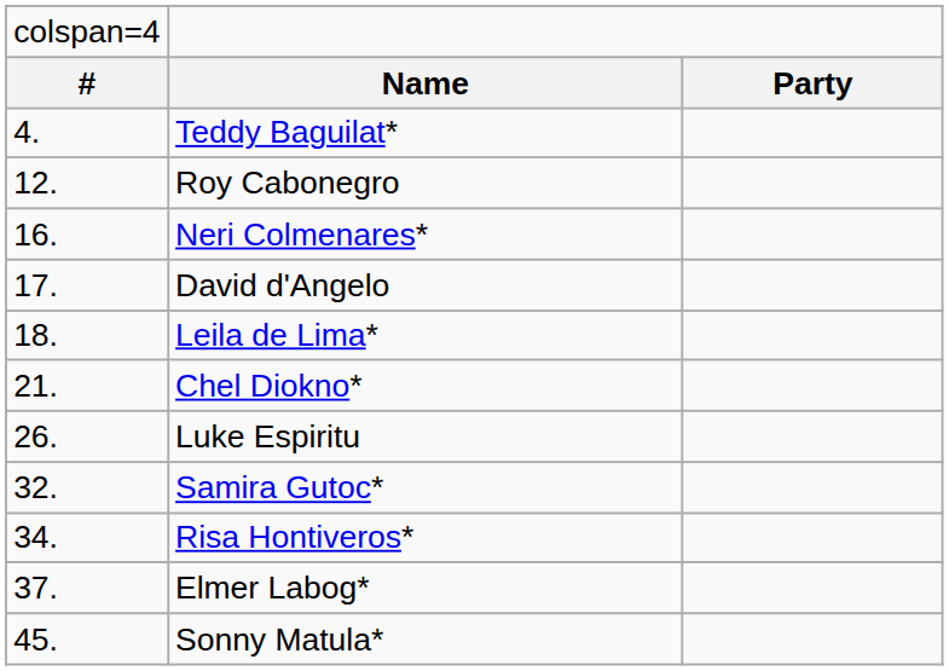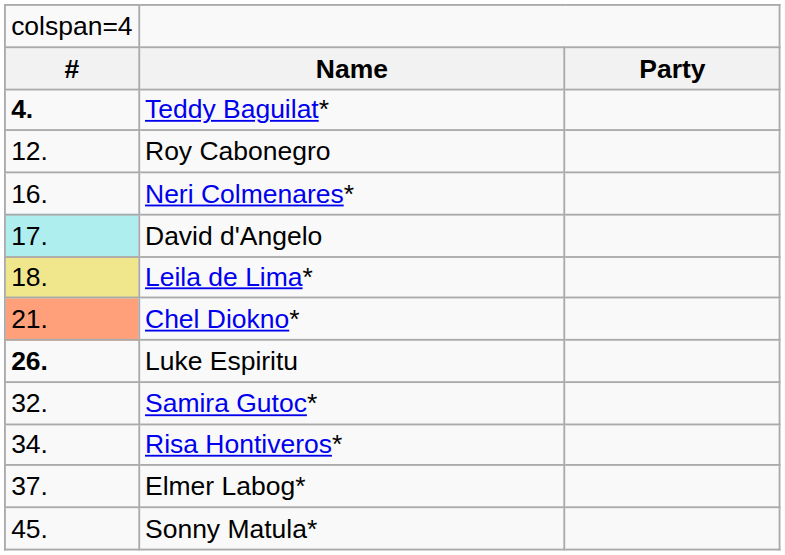Teddy Baguilat* | column 1: normal -> bold
David d'Angelo | column 1: no background -> paleturquoise background
Leila de Lima* | column 1: no background -> khaki background
Chel Diokno* | column 1: no background -> lightsalmon background
Luke Espiritu | column 1: normal -> bold
